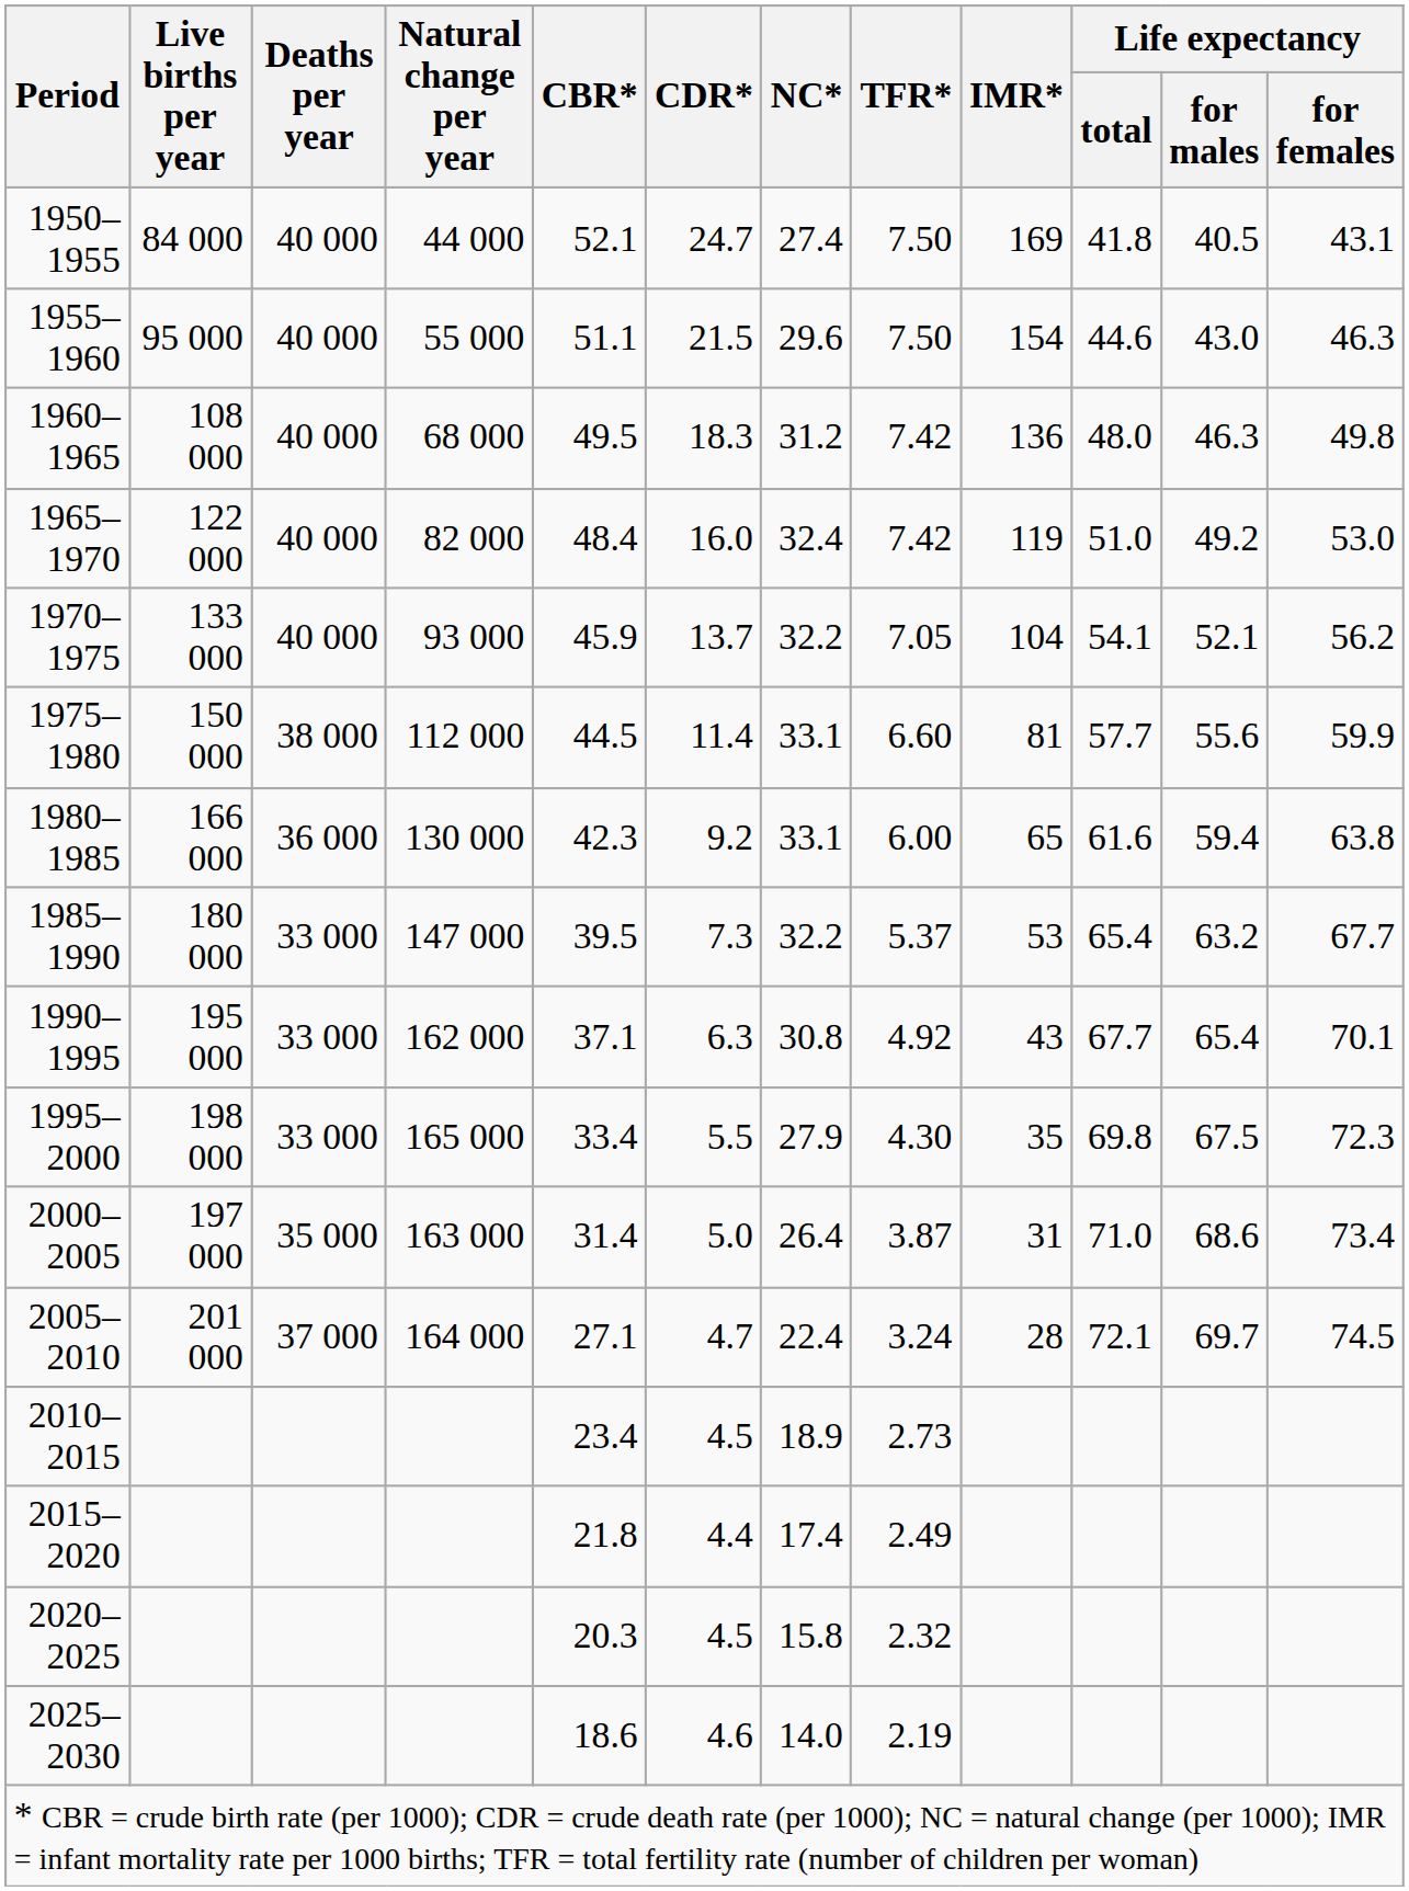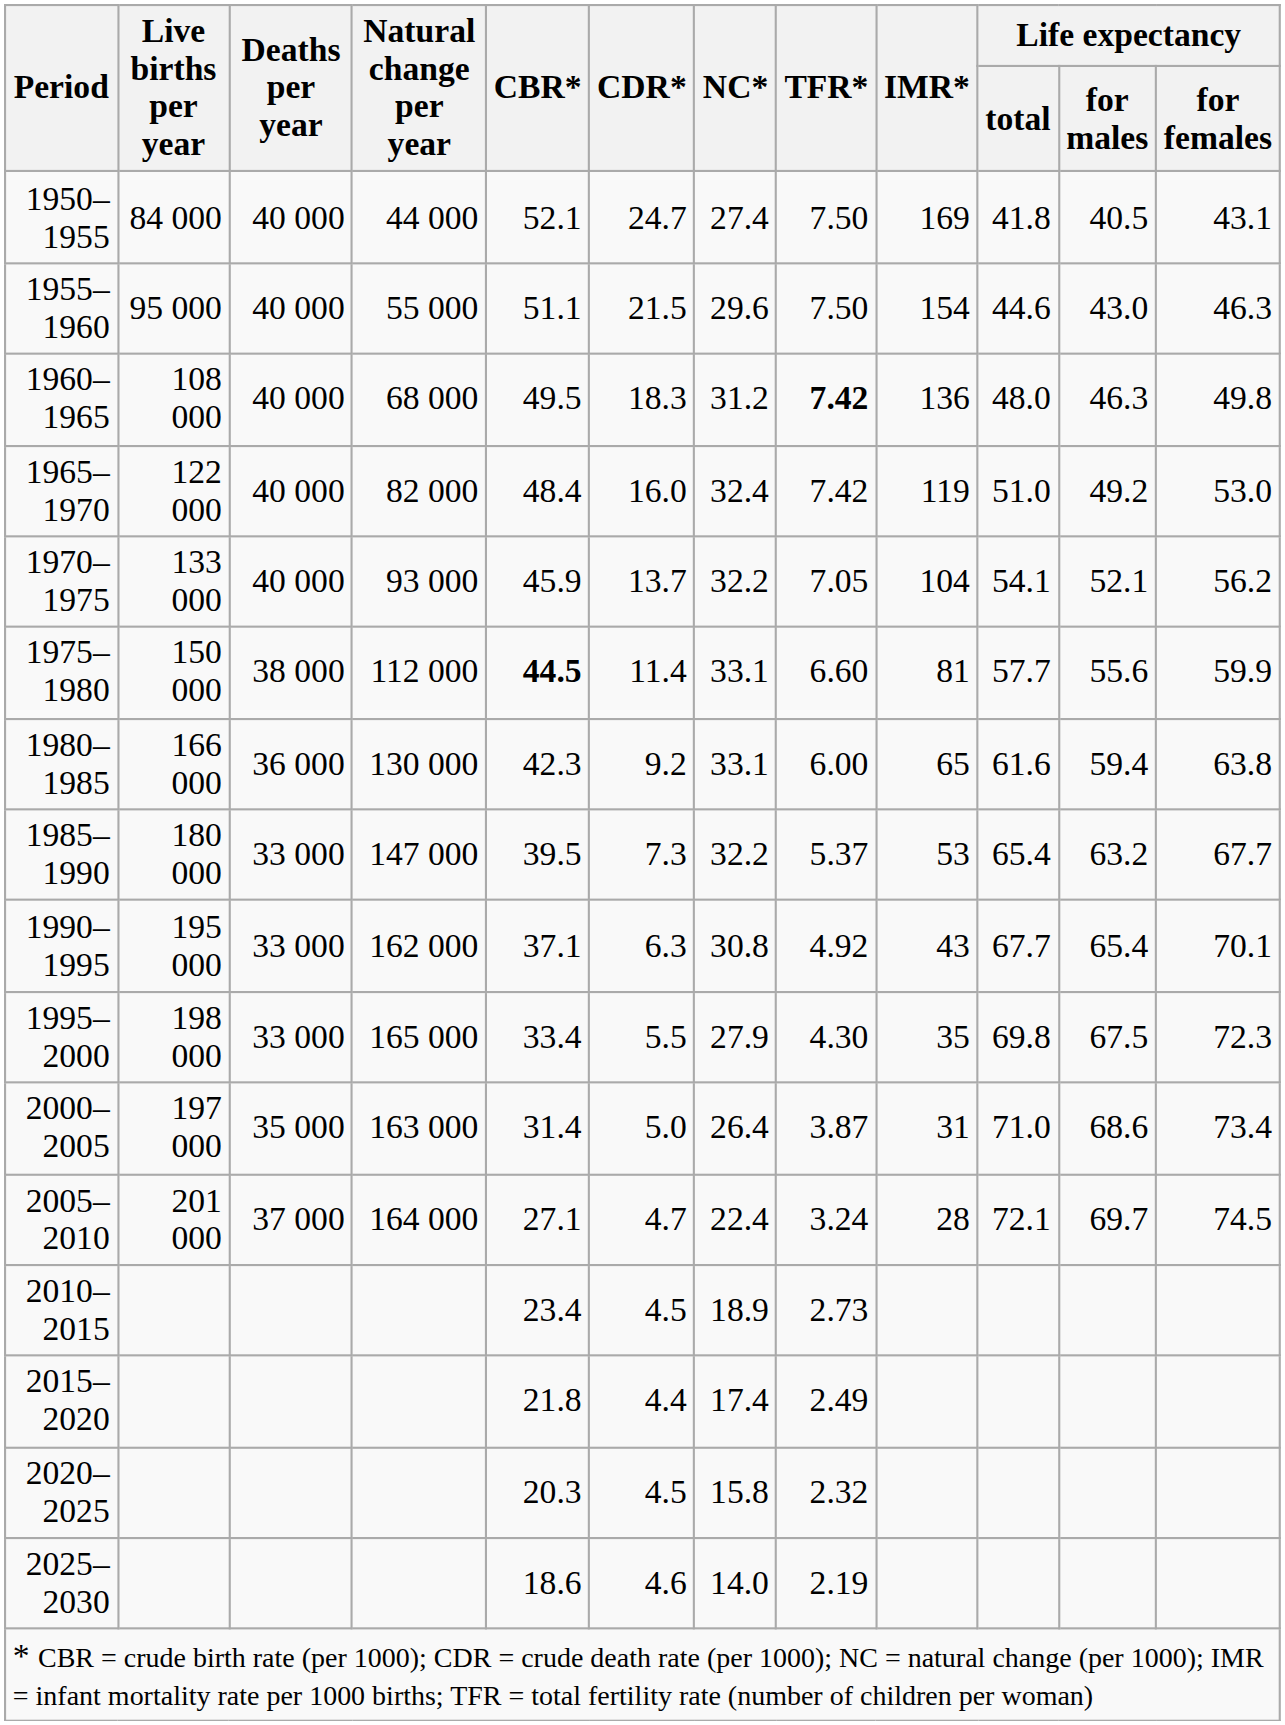1960–1965 | TFR*: normal -> bold
1975–1980 | CBR*: normal -> bold
